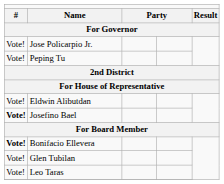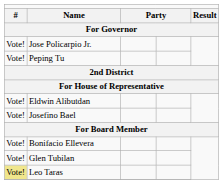Josefino Bael | column 1: bold -> normal
Bonifacio Ellevera | column 1: bold -> normal
Leo Taras | column 1: no background -> khaki background
